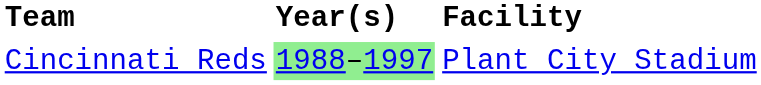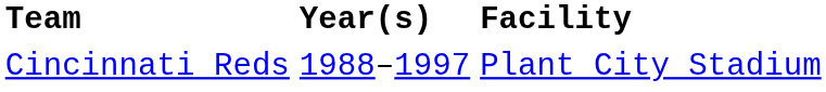Cincinnati Reds | Year(s): lightgreen background -> no background
